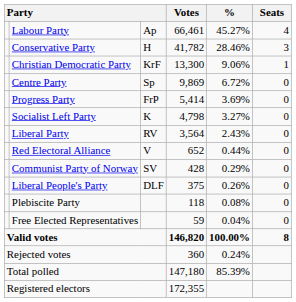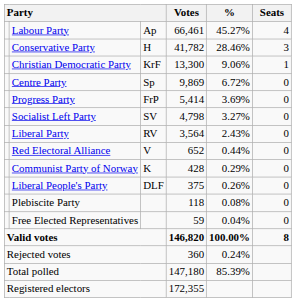Socialist Left Party | column 3: K -> SV
Communist Party of Norway | column 3: SV -> K
